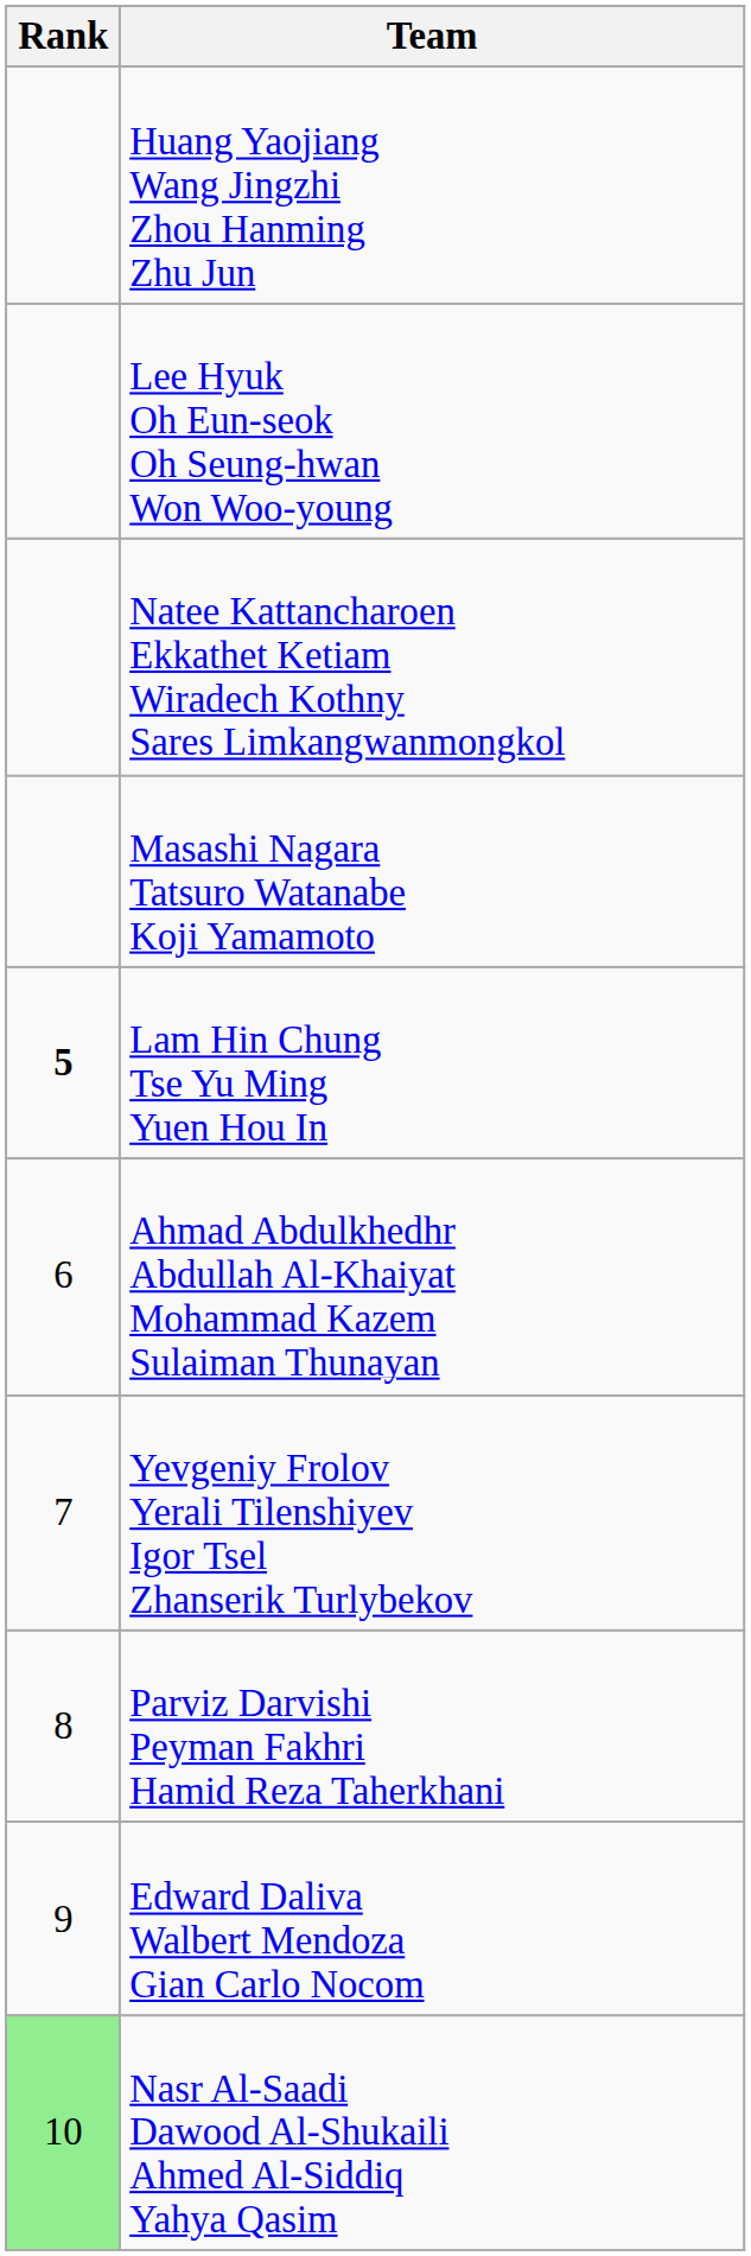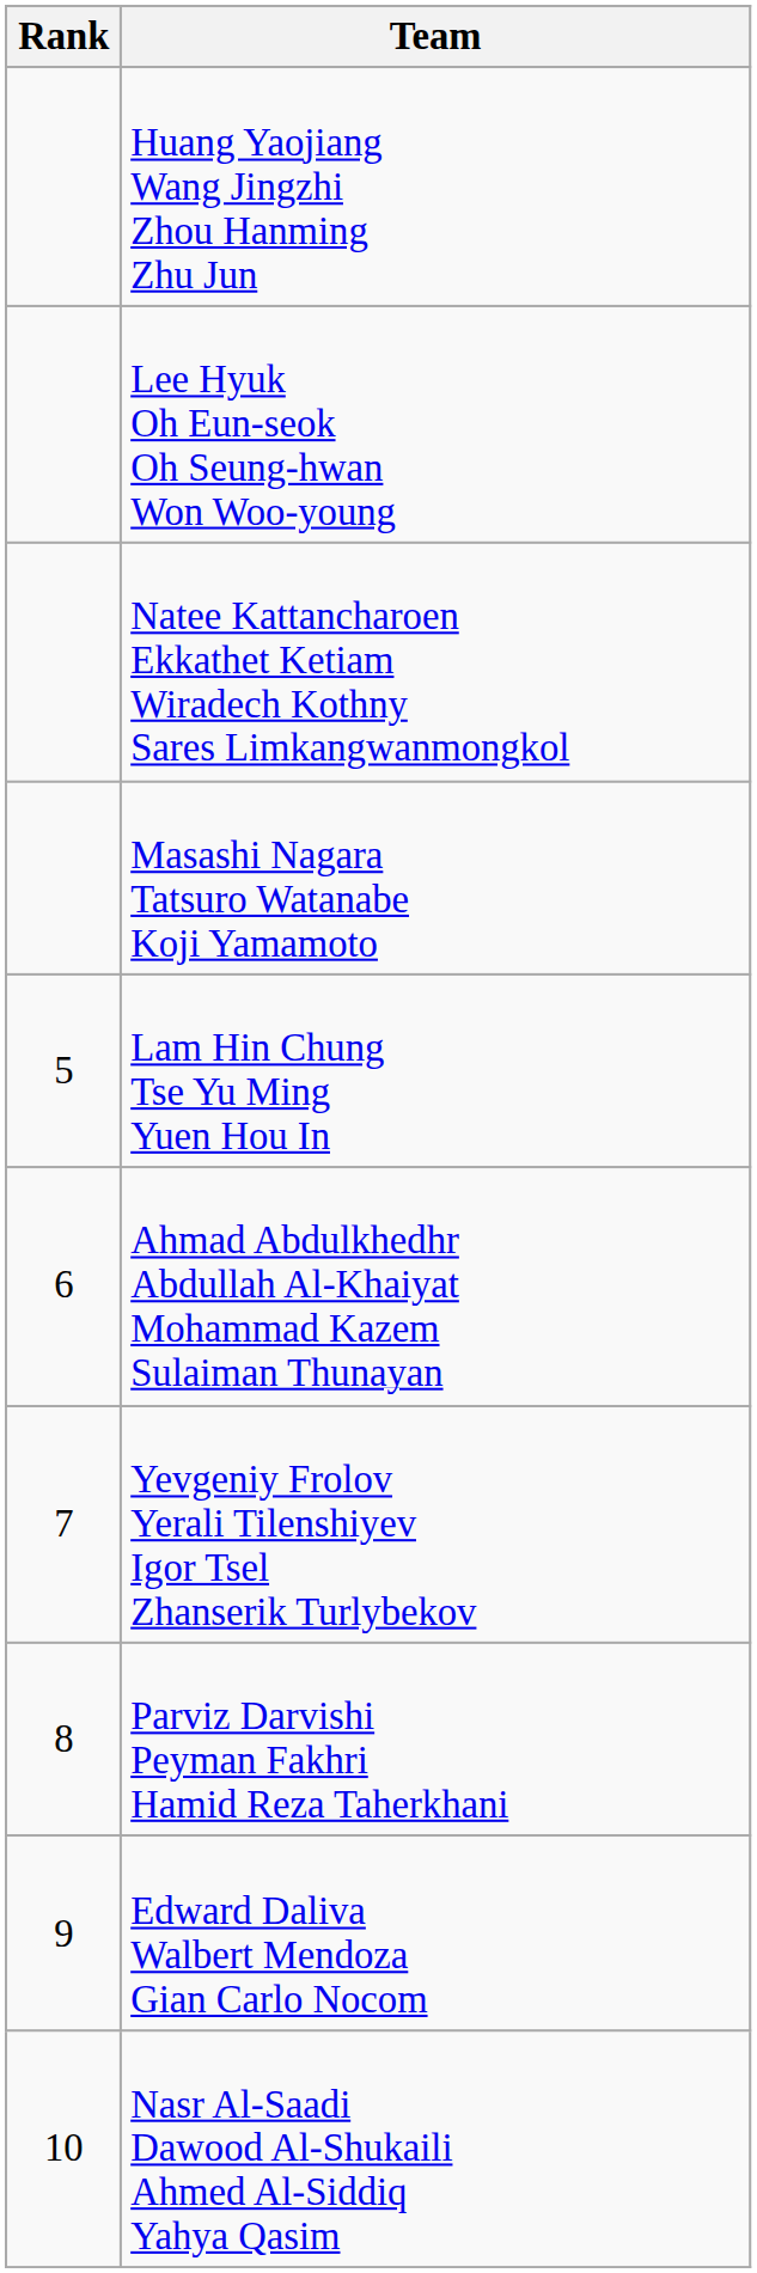Lam Hin Chung Tse Yu Ming Yuen Hou In | Rank: bold -> normal
Nasr Al-Saadi Dawood Al-Shukaili Ahmed Al-Siddiq Yahya Qasim | Rank: lightgreen background -> no background
